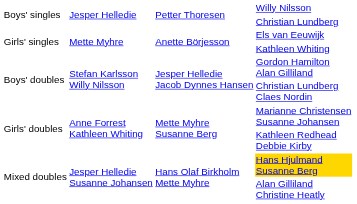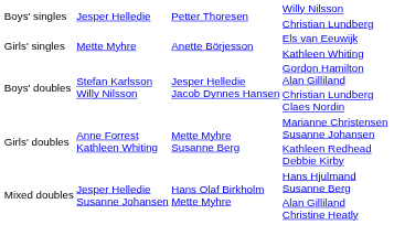Hans Hjulmand Susanne Berg | column 4: gold background -> no background
